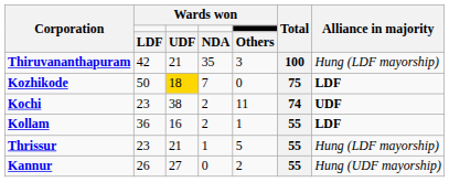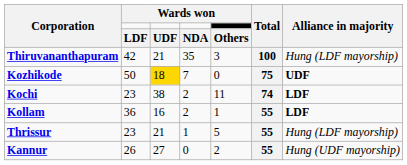Kozhikode | Alliance in majority: LDF -> UDF
Kochi | Alliance in majority: UDF -> LDF
